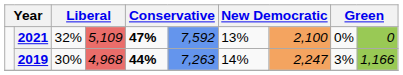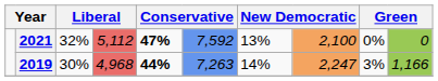2021 | column 4: 5,109 -> 5,112
